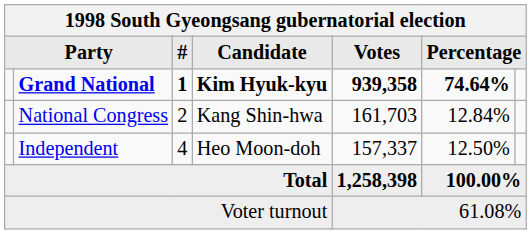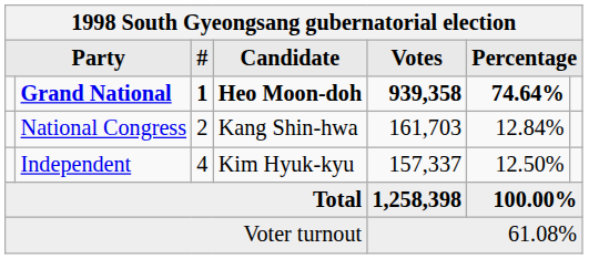Grand National | Candidate: Kim Hyuk-kyu -> Heo Moon-doh
Independent | Candidate: Heo Moon-doh -> Kim Hyuk-kyu
